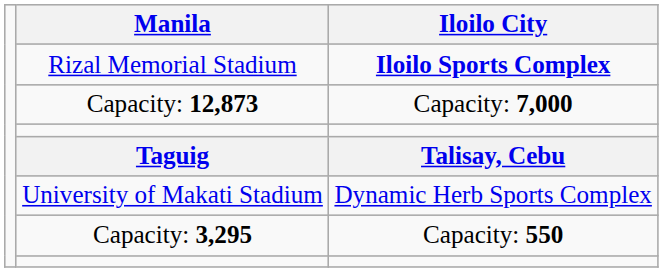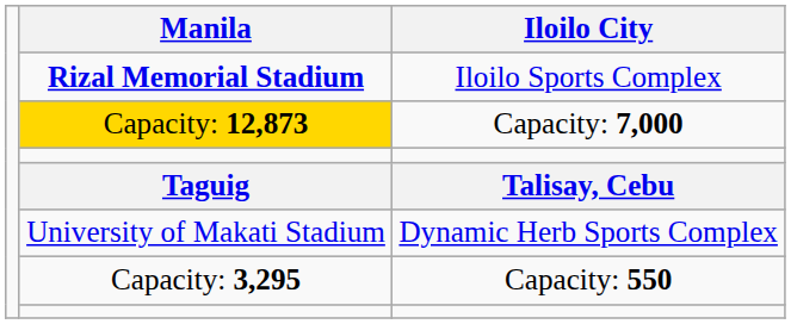Rizal Memorial Stadium | Manila: normal -> bold
Rizal Memorial Stadium | Iloilo City: bold -> normal
Capacity: 12,873 | Manila: no background -> gold background
